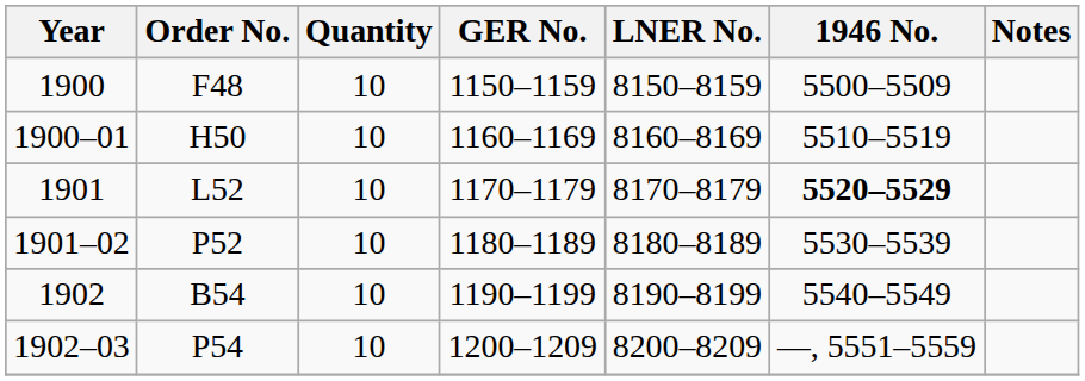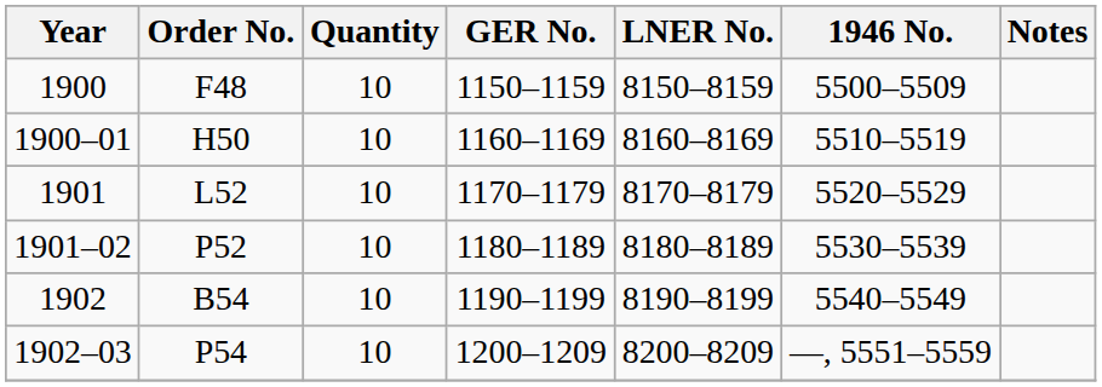1901 | 1946 No.: bold -> normal
